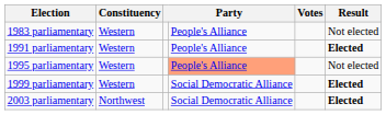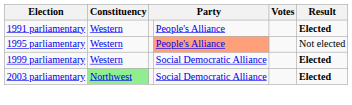- row: 1983 parliamentary | Western | People's Alliance | Not elected
2003 parliamentary | Constituency: no background -> lightgreen background
